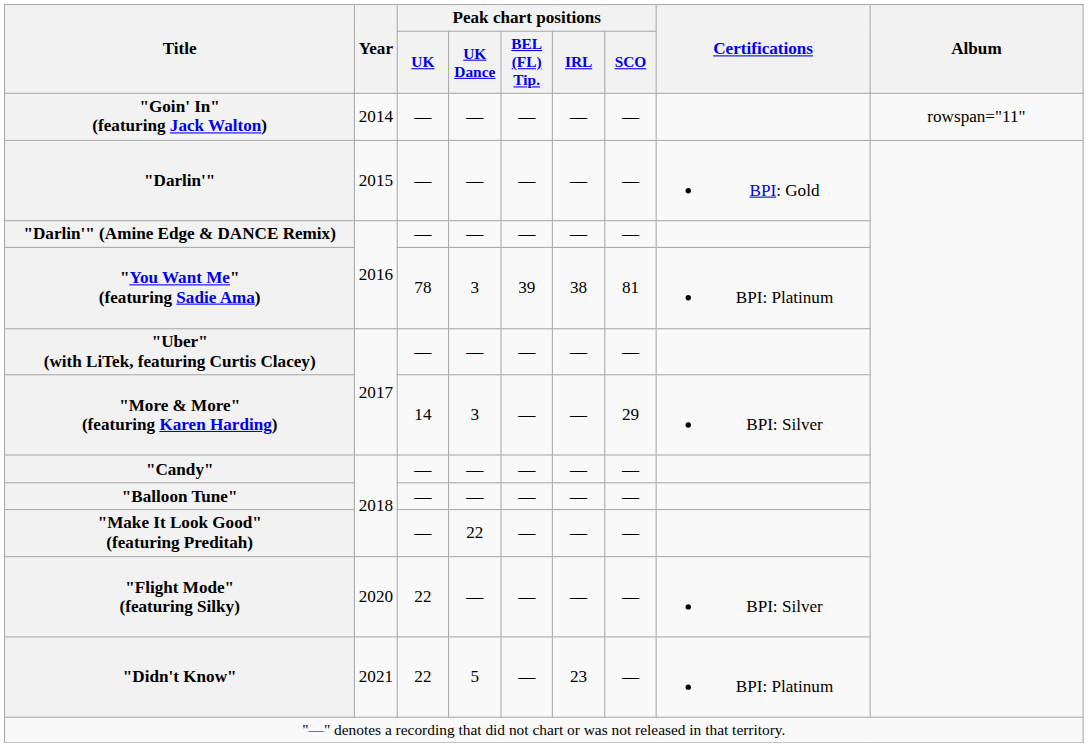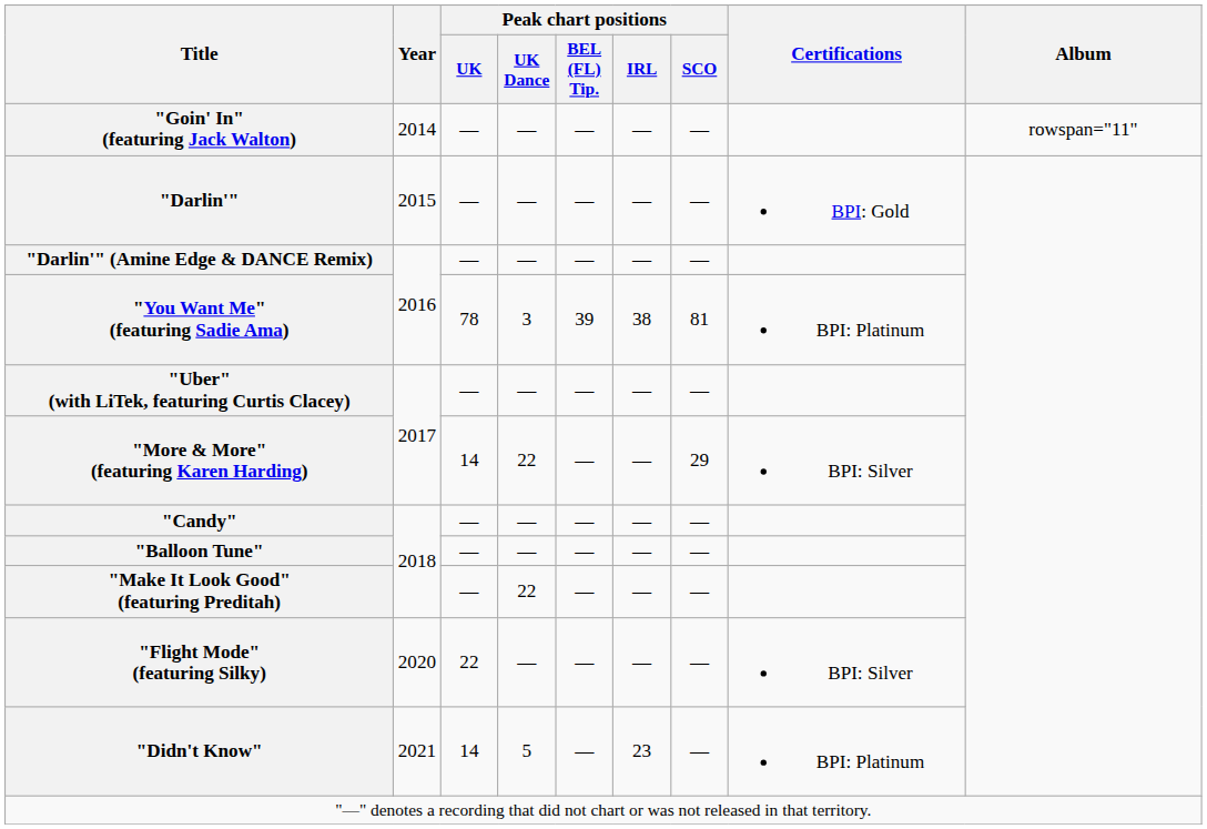"More & More" (featuring Karen Harding) | Peak chart positions / UK Dance: 3 -> 22
"Didn't Know" | Peak chart positions / UK: 22 -> 14
